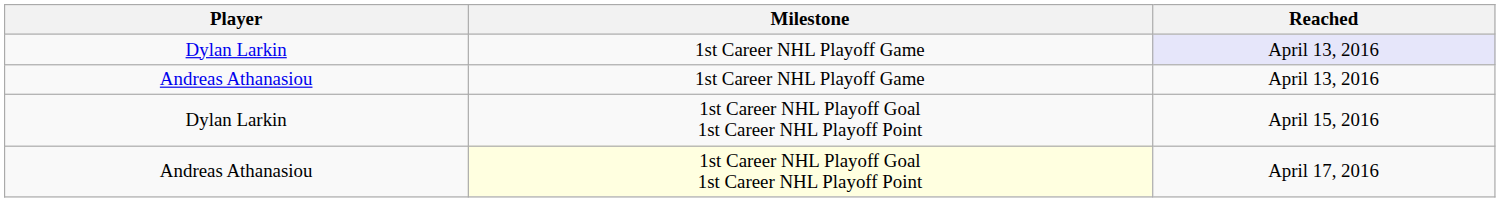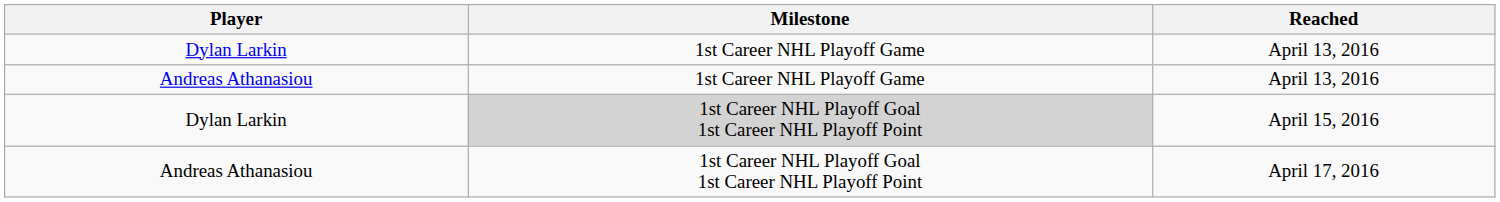row 2 | Reached: lavender background -> no background
row 4 | Milestone: no background -> lightgrey background
row 5 | Milestone: lightyellow background -> no background
